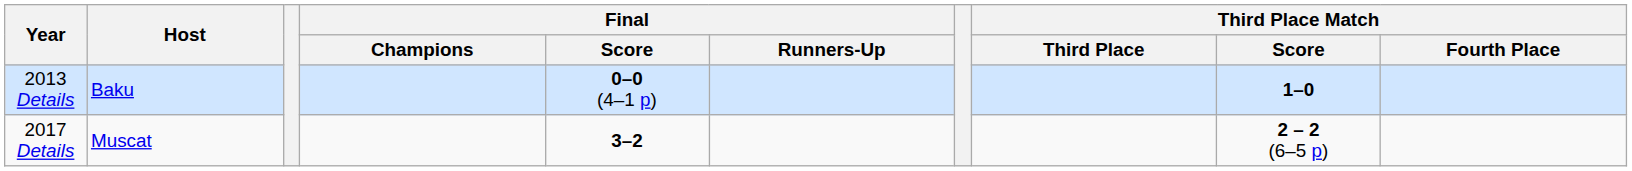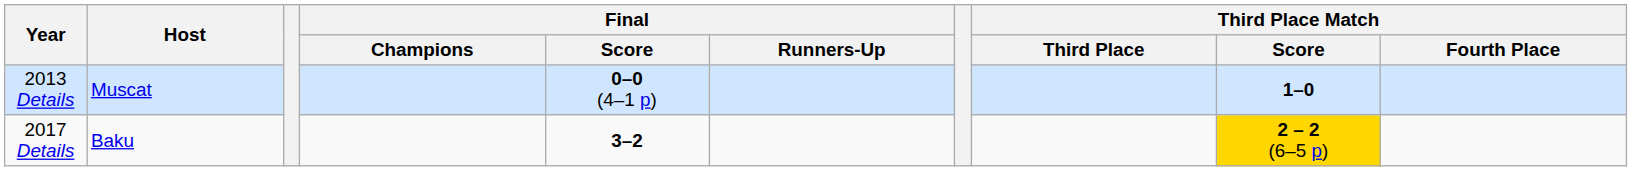2013 Details | Host: Baku -> Muscat
2017 Details | Host: Muscat -> Baku
2017 Details | Third Place Match / Score: no background -> gold background
